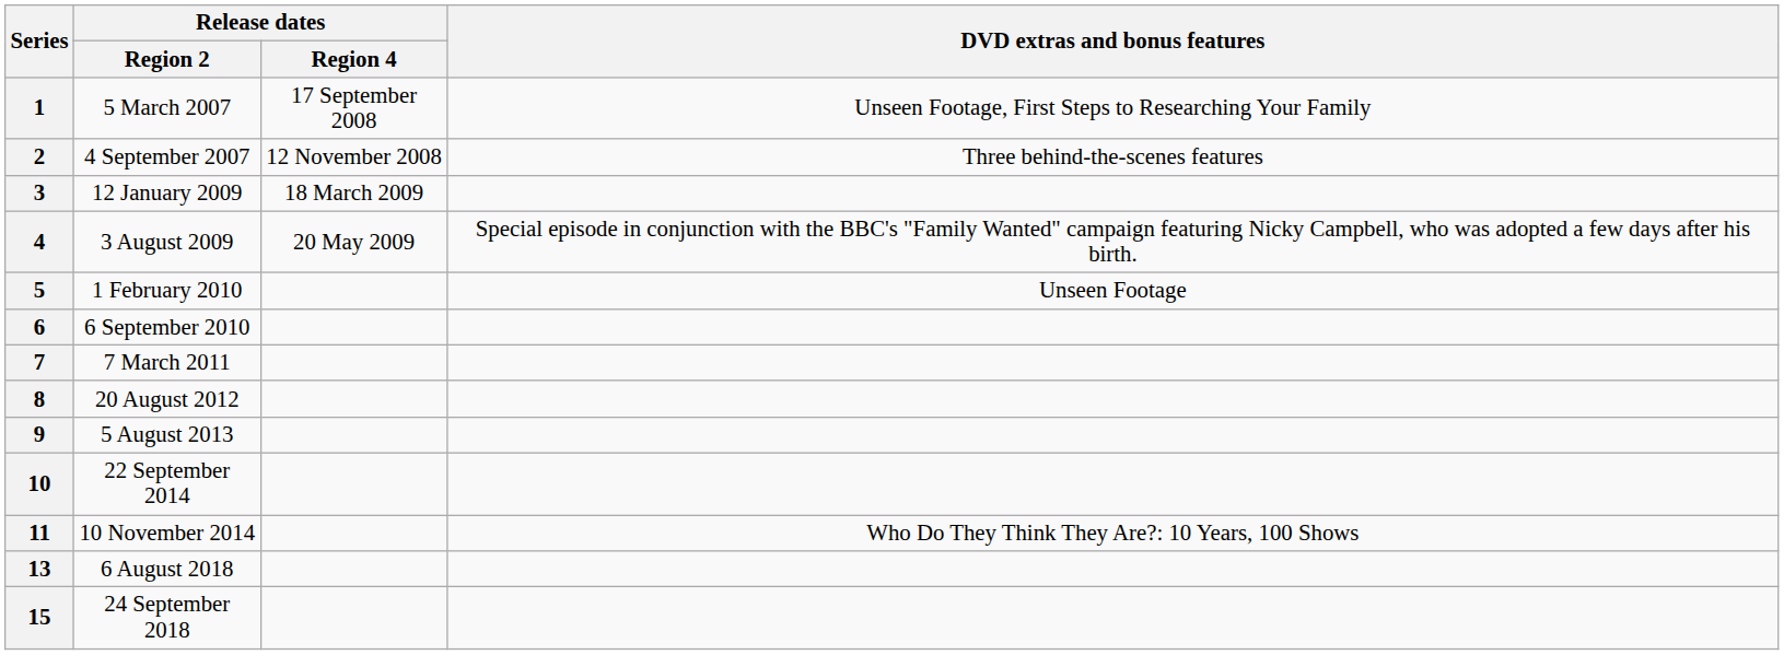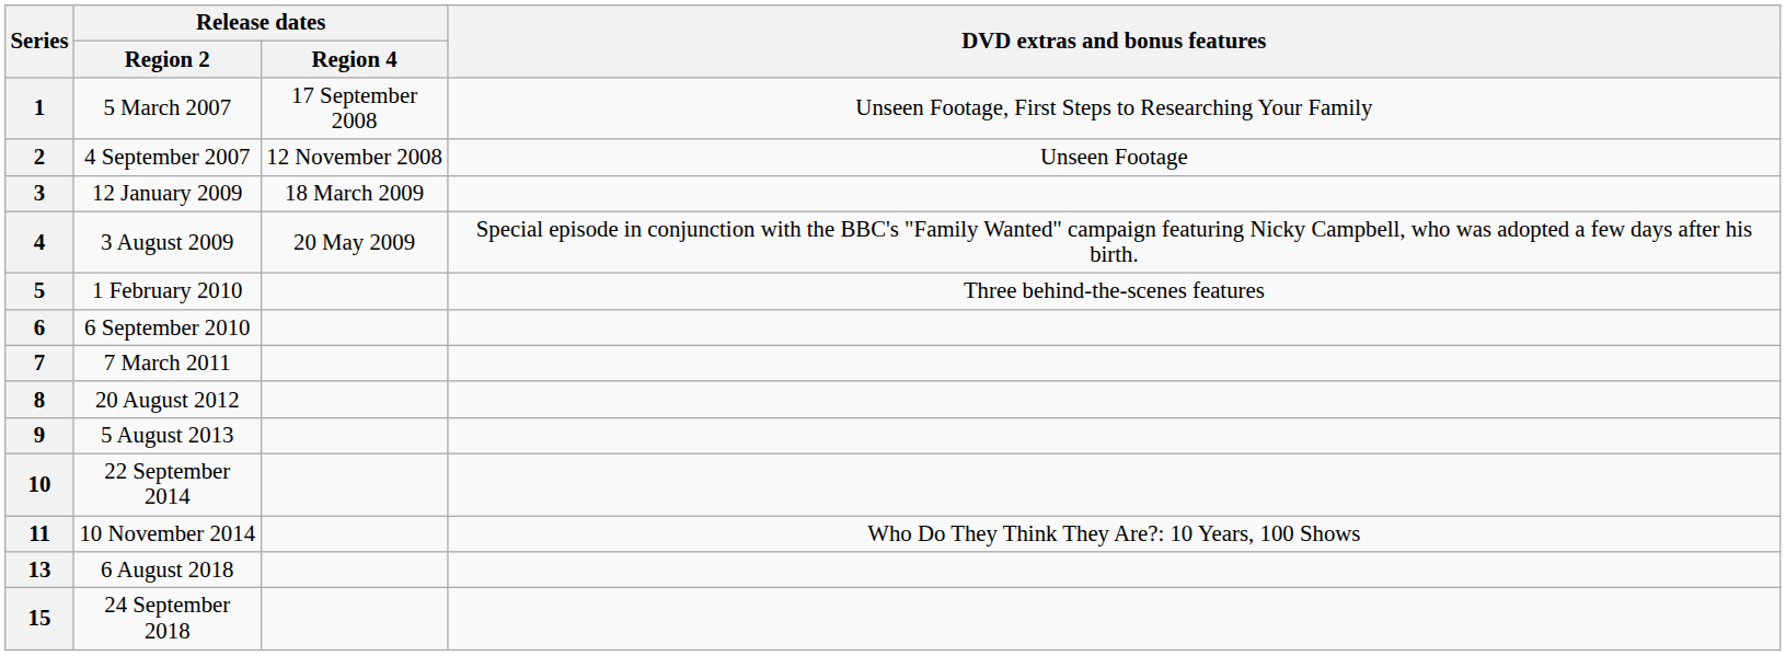2 | DVD extras and bonus features: Three behind-the-scenes features -> Unseen Footage
5 | DVD extras and bonus features: Unseen Footage -> Three behind-the-scenes features
